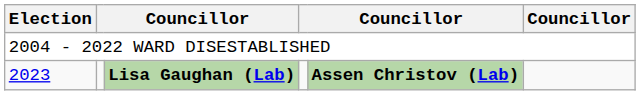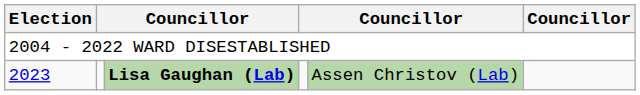2023 | column 5: bold -> normal
